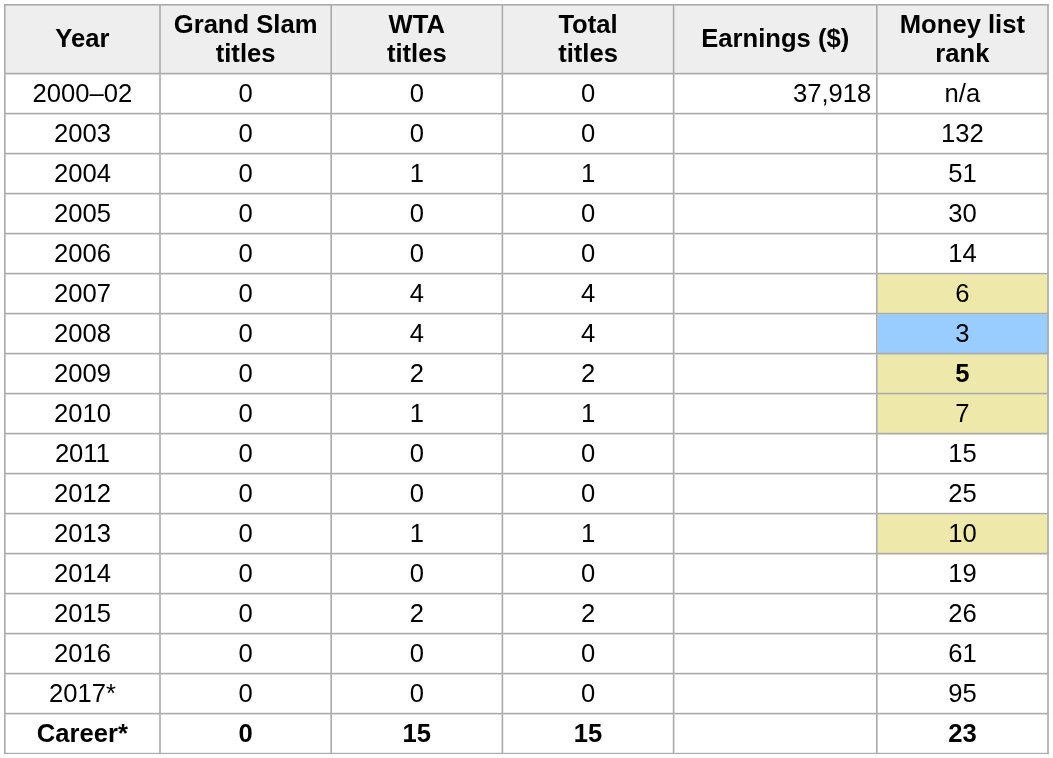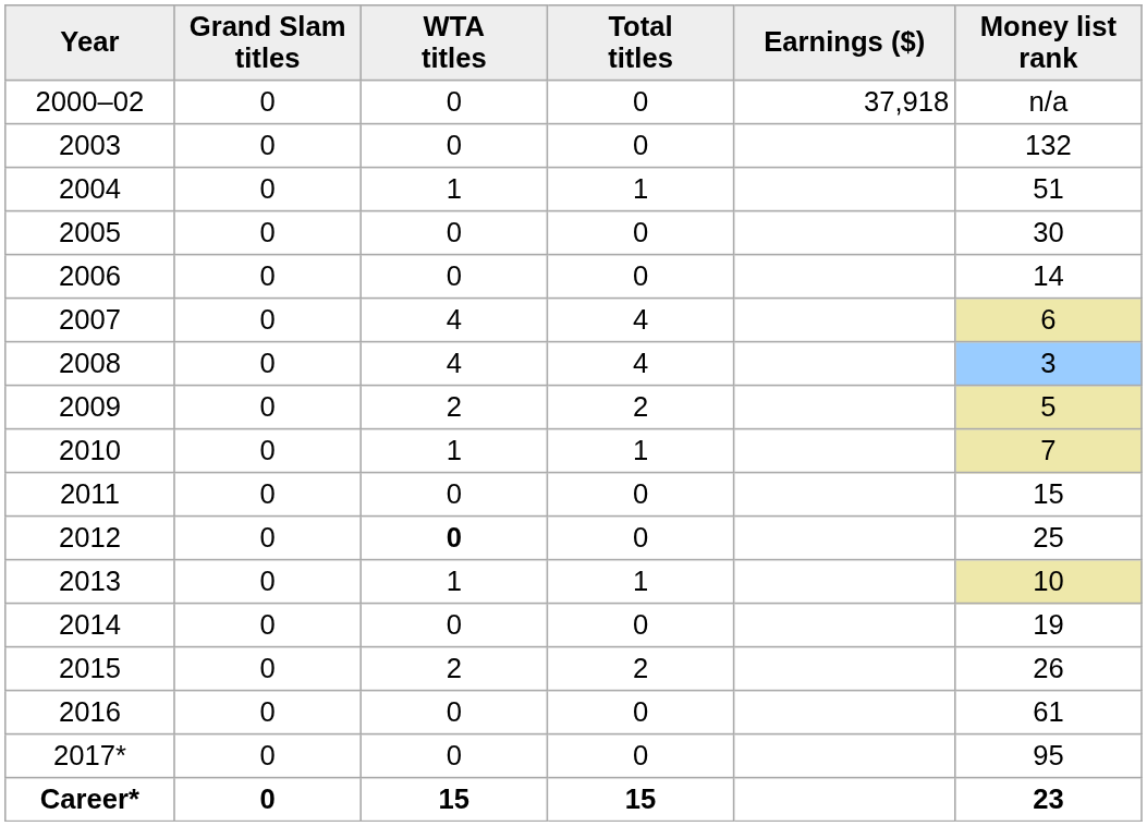2009 | column 6: bold -> normal
2012 | column 3: normal -> bold
